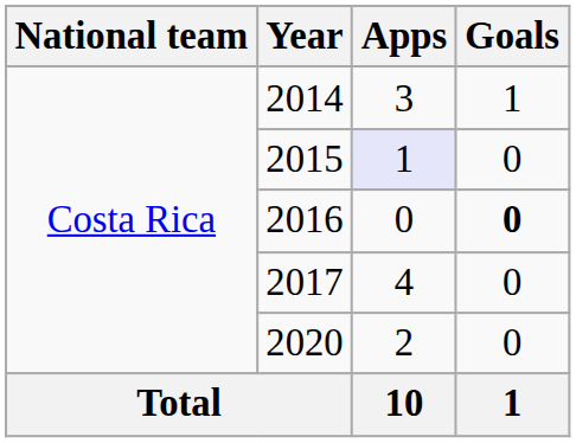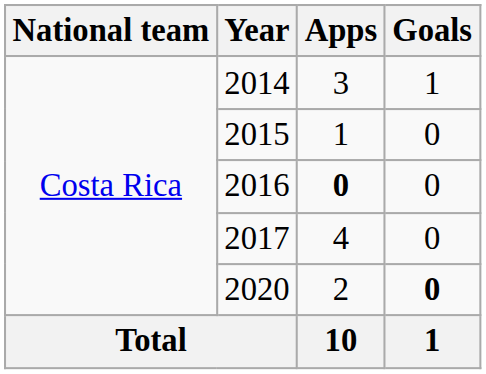2015 | Apps: lavender background -> no background
2016 | Apps: normal -> bold
2016 | Goals: bold -> normal
2020 | Goals: normal -> bold
